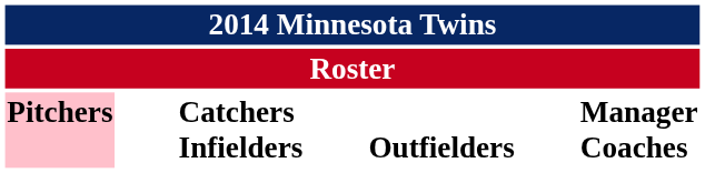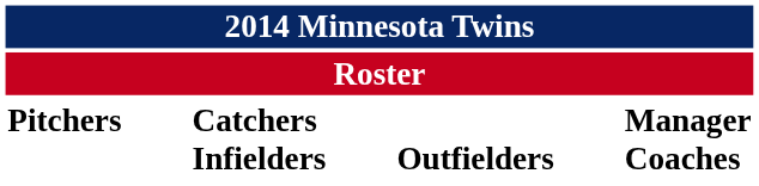Pitchers | column 1: pink background -> no background
